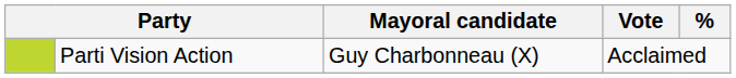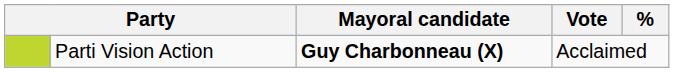Parti Vision Action | Mayoral candidate: normal -> bold
